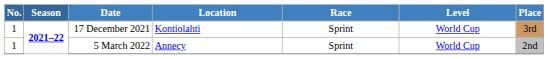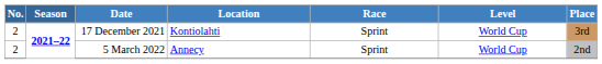17 December 2021 | No.: 1 -> 2
5 March 2022 | No.: 1 -> 2
